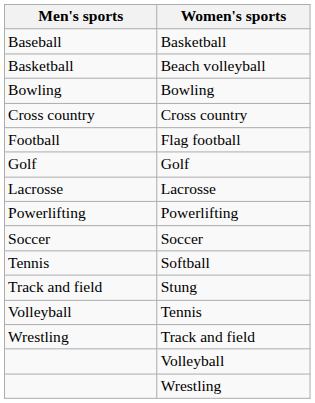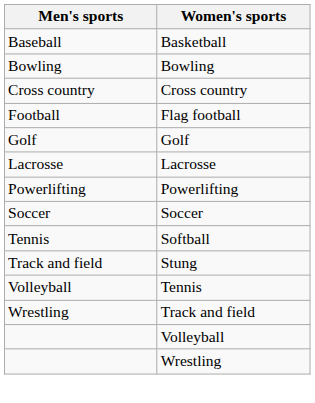- row: Basketball | Beach volleyball
